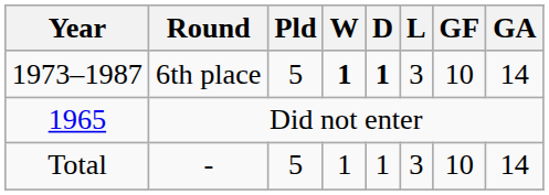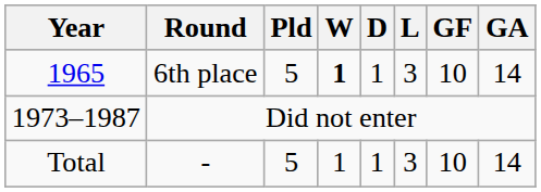6th place | Year: 1973–1987 -> 1965
6th place | D: bold -> normal
Did not enter | Year: 1965 -> 1973–1987
